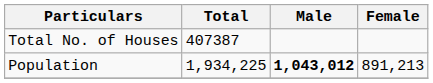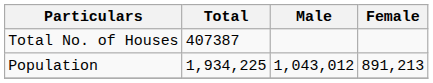Population | Male: bold -> normal
